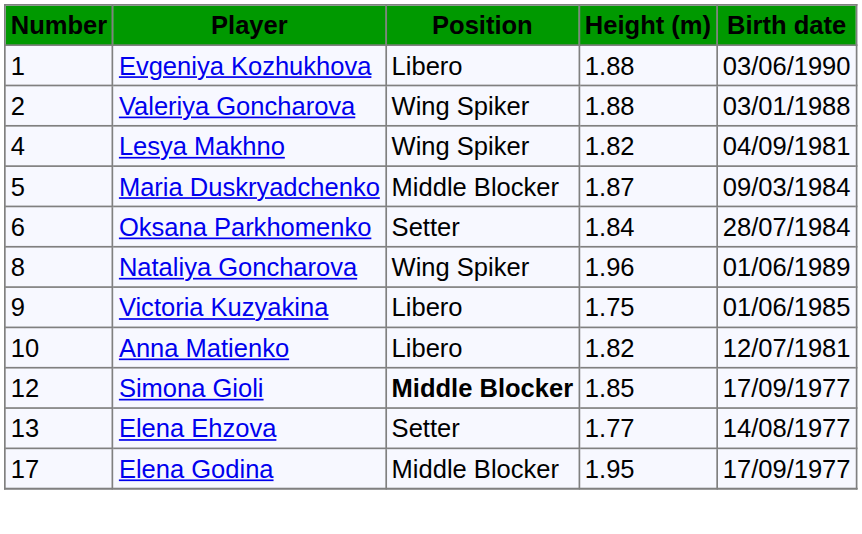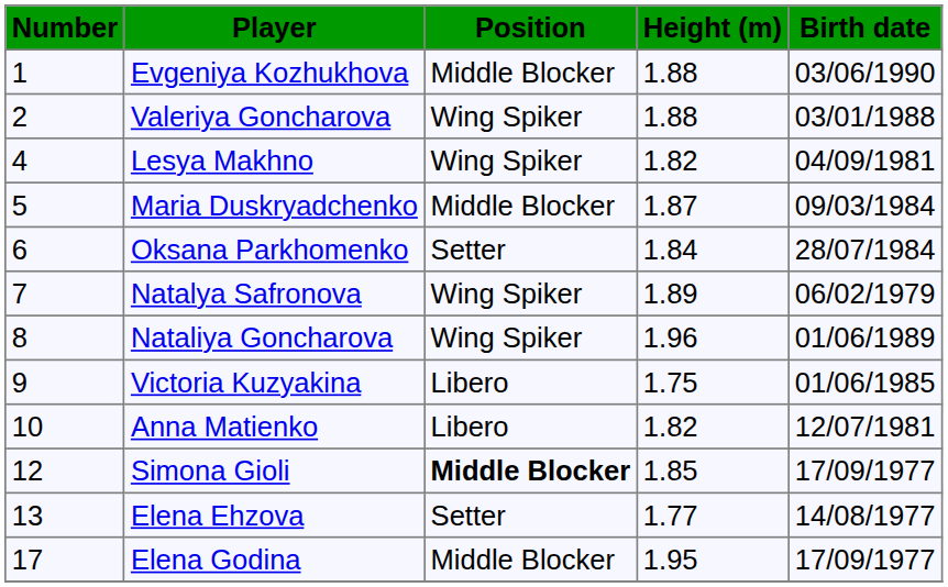Evgeniya Kozhukhova | Position: Libero -> Middle Blocker
+ row: 7 | Natalya Safronova | Wing Spiker | 1.89 | 06/02/1979
